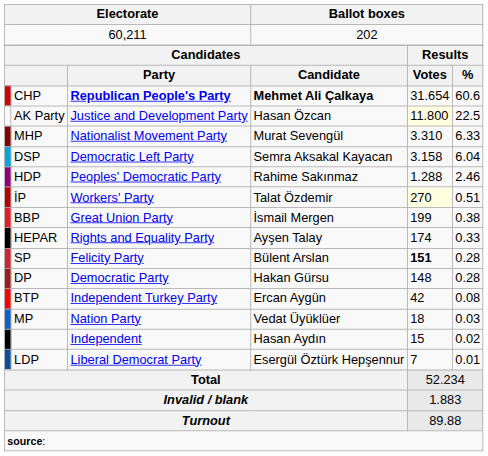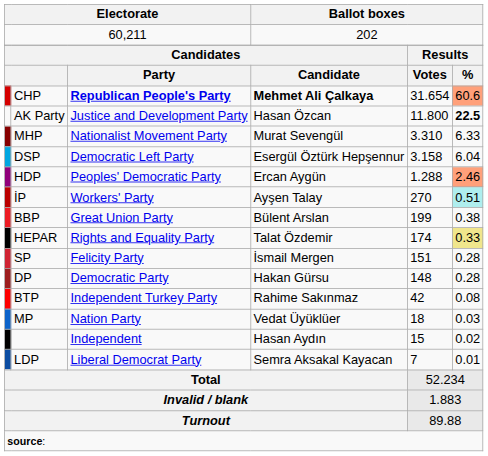CHP | column 6: no background -> lightsalmon background
AK Party | column 5: lightyellow background -> no background
AK Party | column 6: normal -> bold
DSP | column 4: Semra Aksakal Kayacan -> Esergül Öztürk Hepşennur
HDP | column 4: Rahime Sakınmaz -> Ercan Aygün
HDP | column 6: no background -> lightsalmon background
İP | column 4: Talat Özdemir -> Ayşen Talay
İP | column 5: lightyellow background -> no background
İP | column 6: no background -> paleturquoise background
BBP | column 4: İsmail Mergen -> Bülent Arslan
HEPAR | column 4: Ayşen Talay -> Talat Özdemir
HEPAR | column 6: no background -> khaki background
SP | column 4: Bülent Arslan -> İsmail Mergen
SP | column 5: bold -> normal
BTP | column 4: Ercan Aygün -> Rahime Sakınmaz
LDP | column 4: Esergül Öztürk Hepşennur -> Semra Aksakal Kayacan
